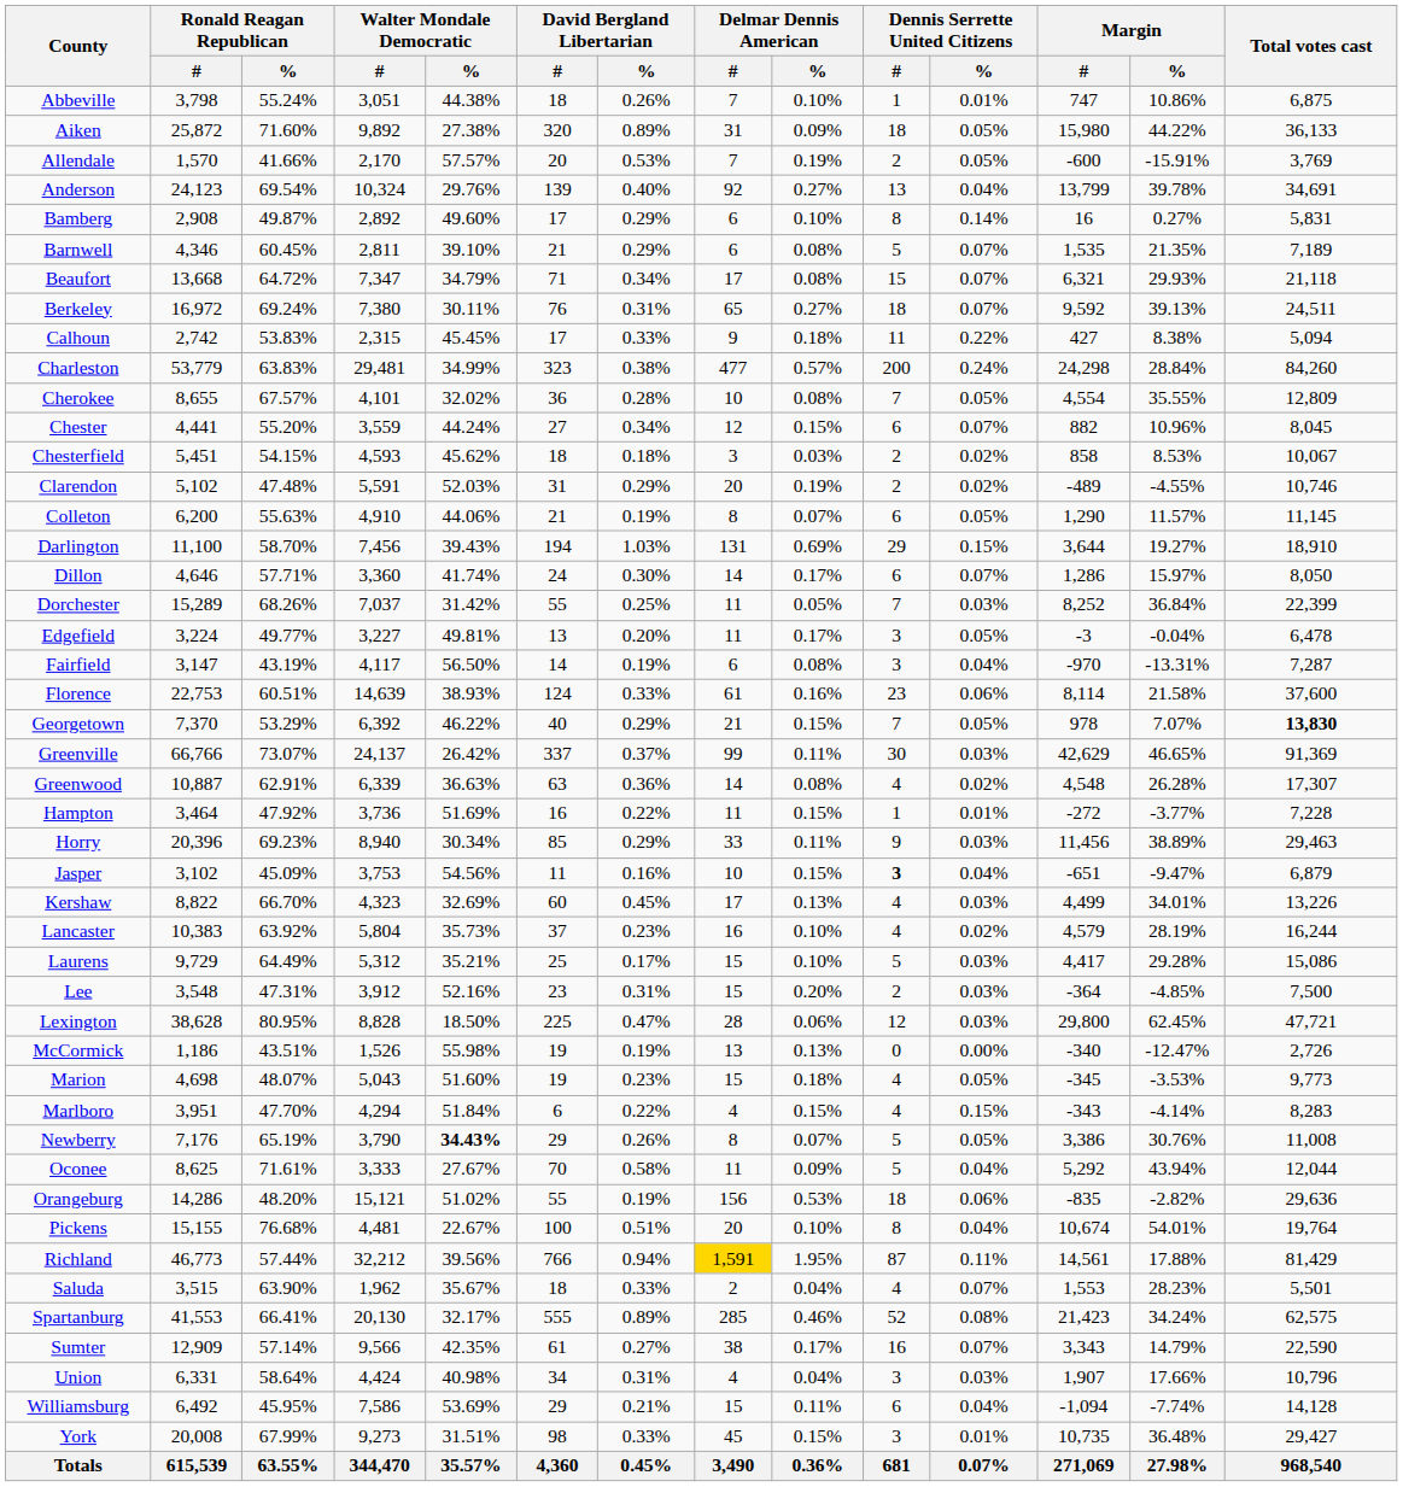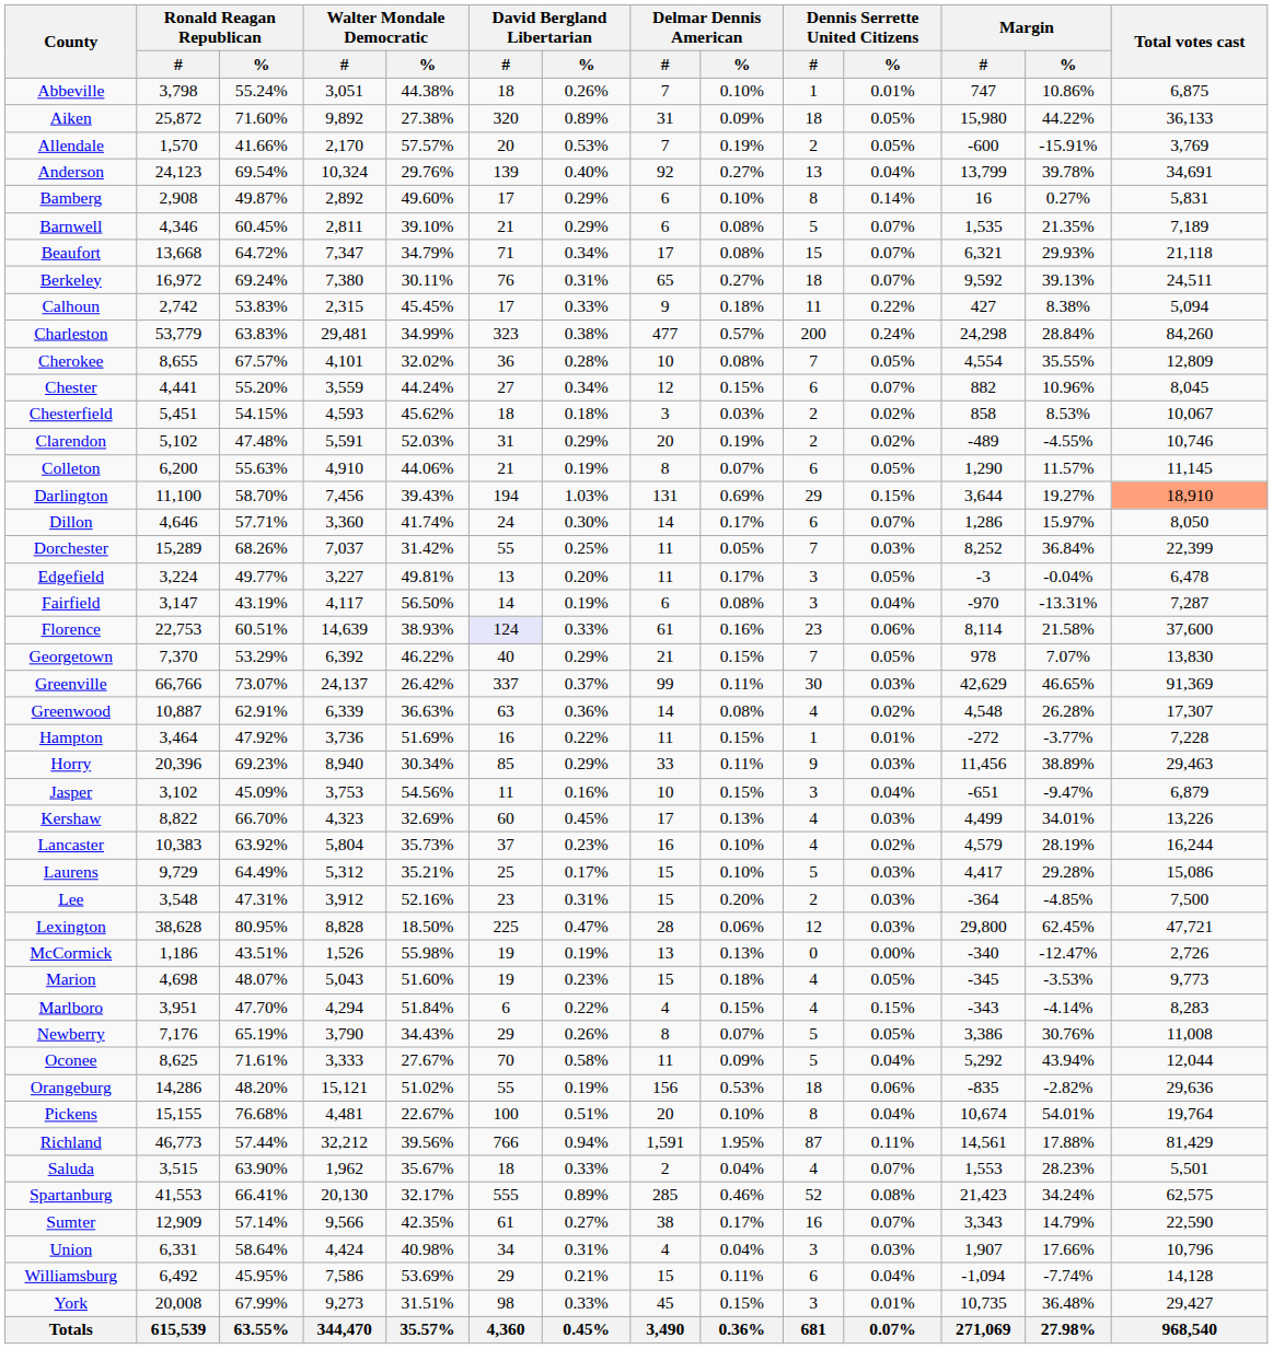Darlington | Total votes cast: no background -> lightsalmon background
Florence | David Bergland Libertarian / #: no background -> lavender background
Georgetown | Total votes cast: bold -> normal
Jasper | Dennis Serrette United Citizens / #: bold -> normal
Newberry | Walter Mondale Democratic / %: bold -> normal
Richland | Delmar Dennis American / #: gold background -> no background
